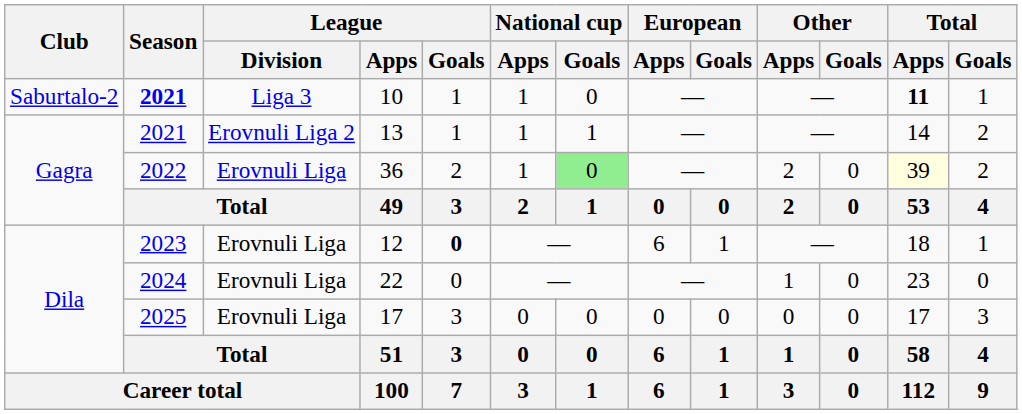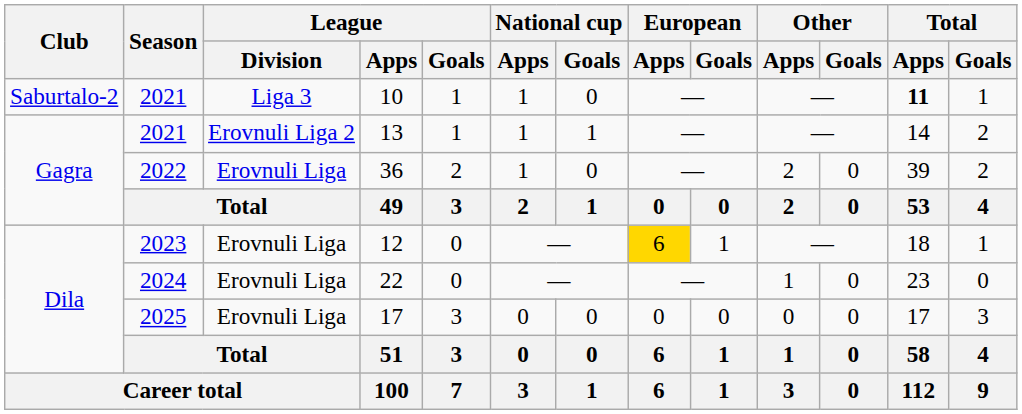10 | Season: bold -> normal
36 | National cup / Goals: lightgreen background -> no background
36 | Total / Apps: lightyellow background -> no background
12 | League / Goals: bold -> normal
12 | European / Apps: no background -> gold background
